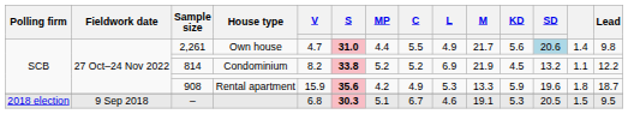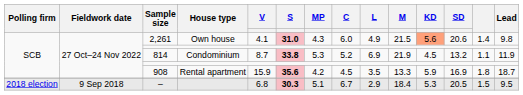2,261 | V: 4.7 -> 4.1
2,261 | MP: 4.4 -> 4.3
2,261 | C: 5.5 -> 6.0
2,261 | M: 21.7 -> 21.5
2,261 | KD: no background -> lightsalmon background
2,261 | SD: lightblue background -> no background
814 | V: 8.2 -> 8.7
814 | MP: 5.2 -> 5.3
814 | Lead: 12.2 -> 11.9
908 | C: 4.9 -> 4.5
908 | L: 5.3 -> 3.5
908 | SD: 19.6 -> 16.9
– | L: 4.6 -> 2.9
– | M: 19.1 -> 18.4
